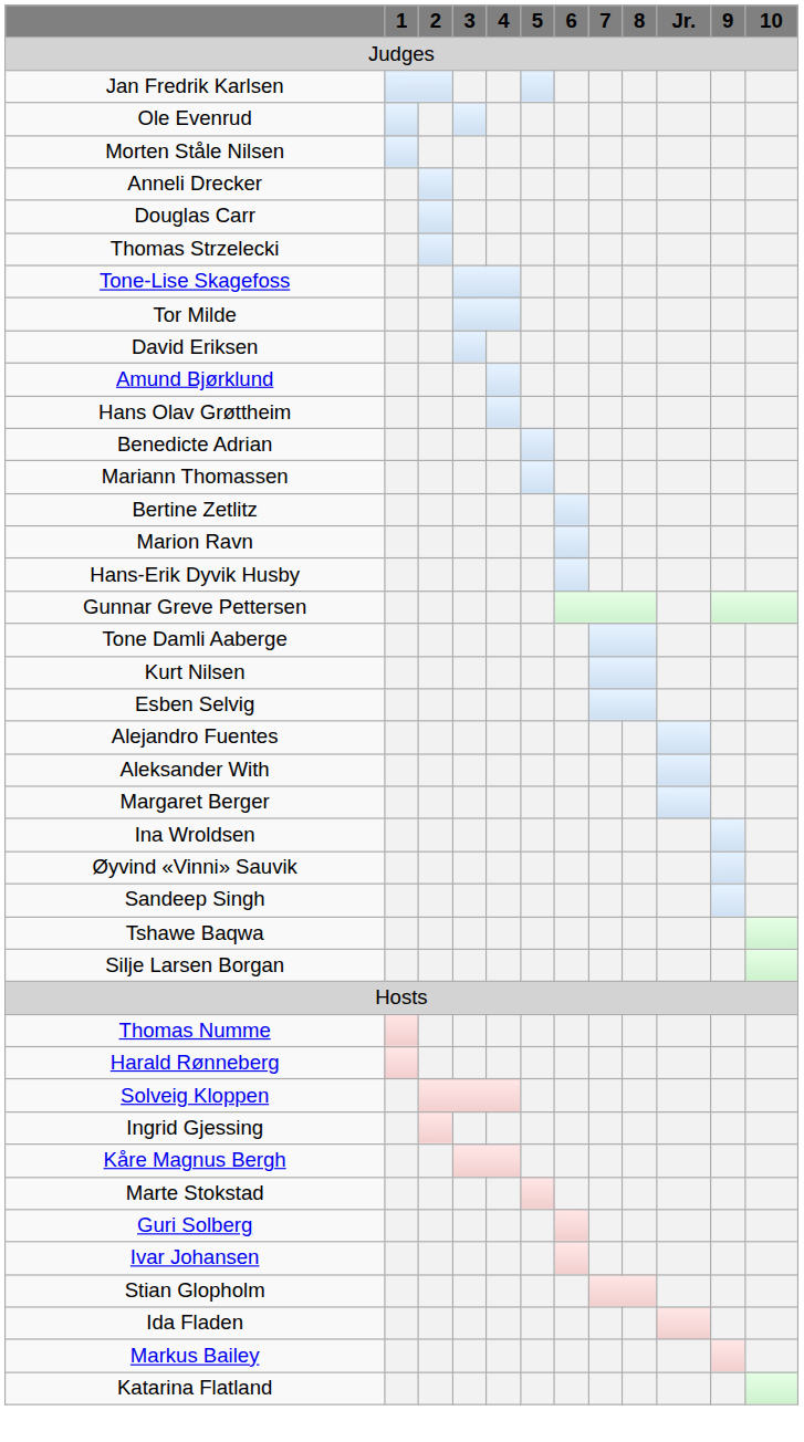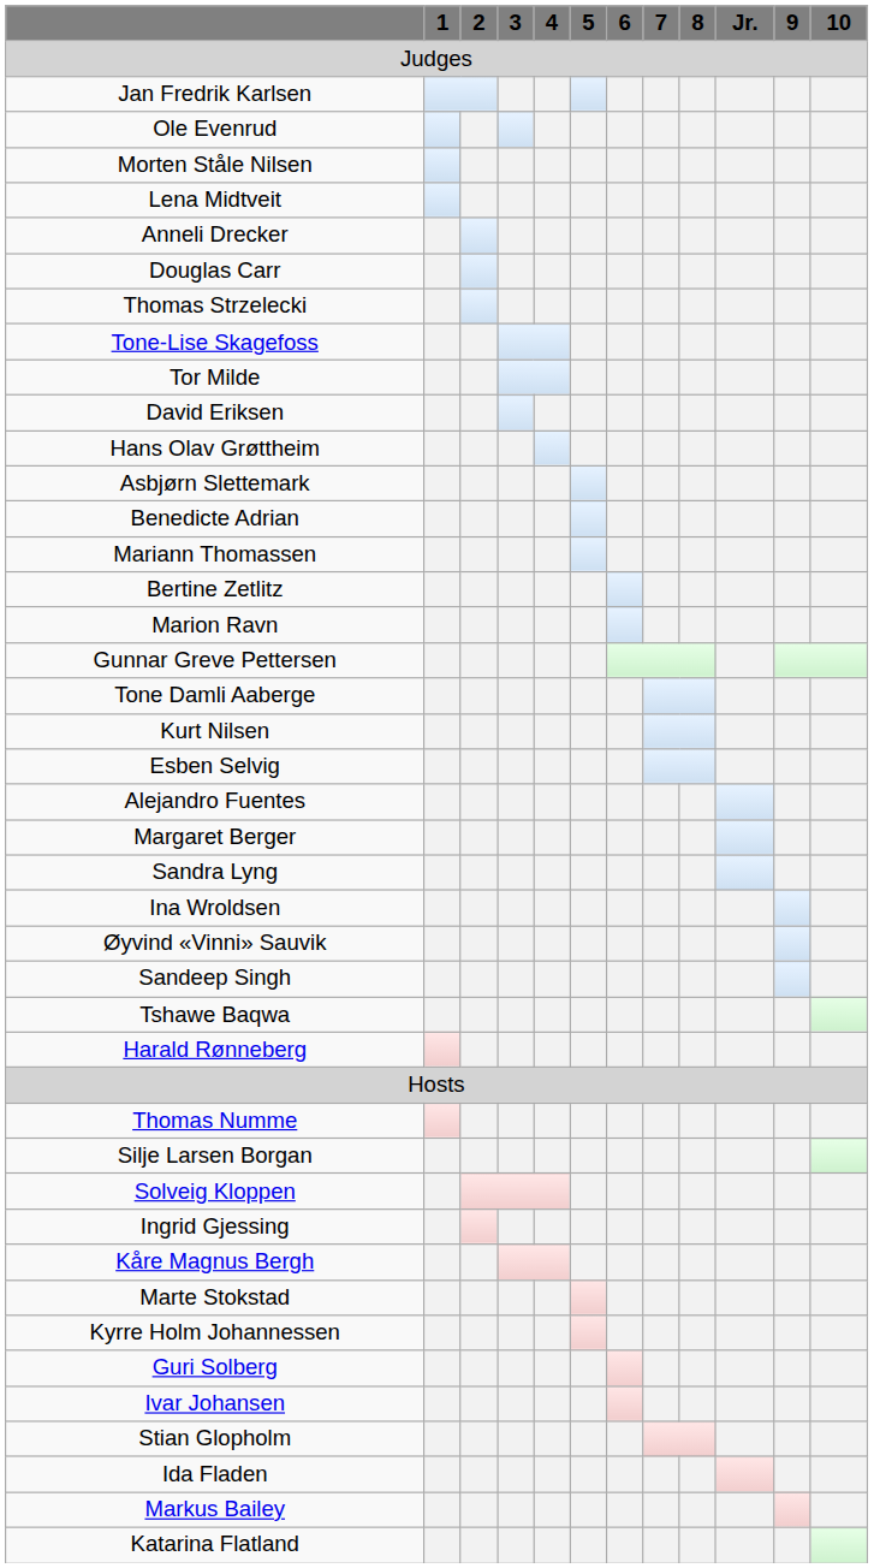+ row: Lena Midtveit
- row: Amund Bjørklund
+ row: Asbjørn Slettemark
- row: Hans-Erik Dyvik Husby
- row: Aleksander With
+ row: Sandra Lyng
rows swapped: Silje Larsen Borgan <-> Harald Rønneberg
+ row: Kyrre Holm Johannessen
